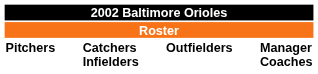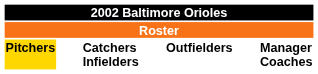Pitchers | column 1: no background -> gold background
